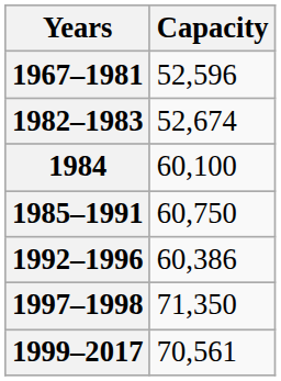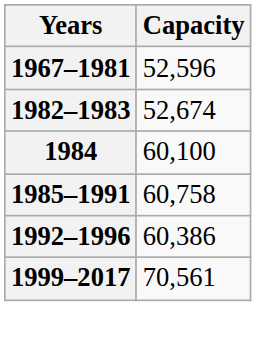1985–1991 | Capacity: 60,750 -> 60,758
- row: 1997–1998 | 71,350
